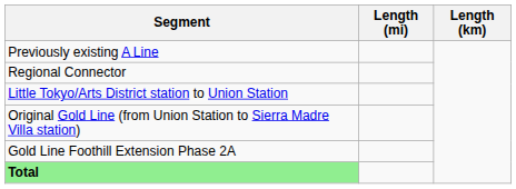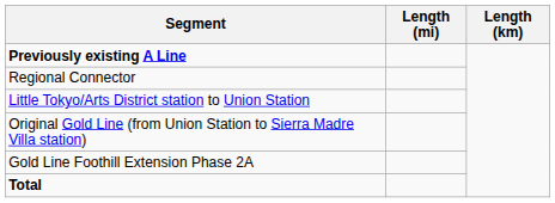Previously existing A Line | Segment: normal -> bold
Total | Segment: lightgreen background -> no background
